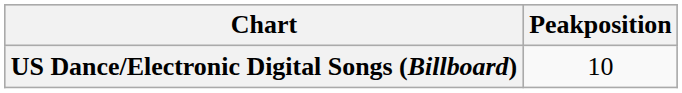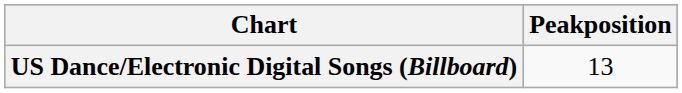US Dance/Electronic Digital Songs (Billboard) | Peakposition: 10 -> 13
